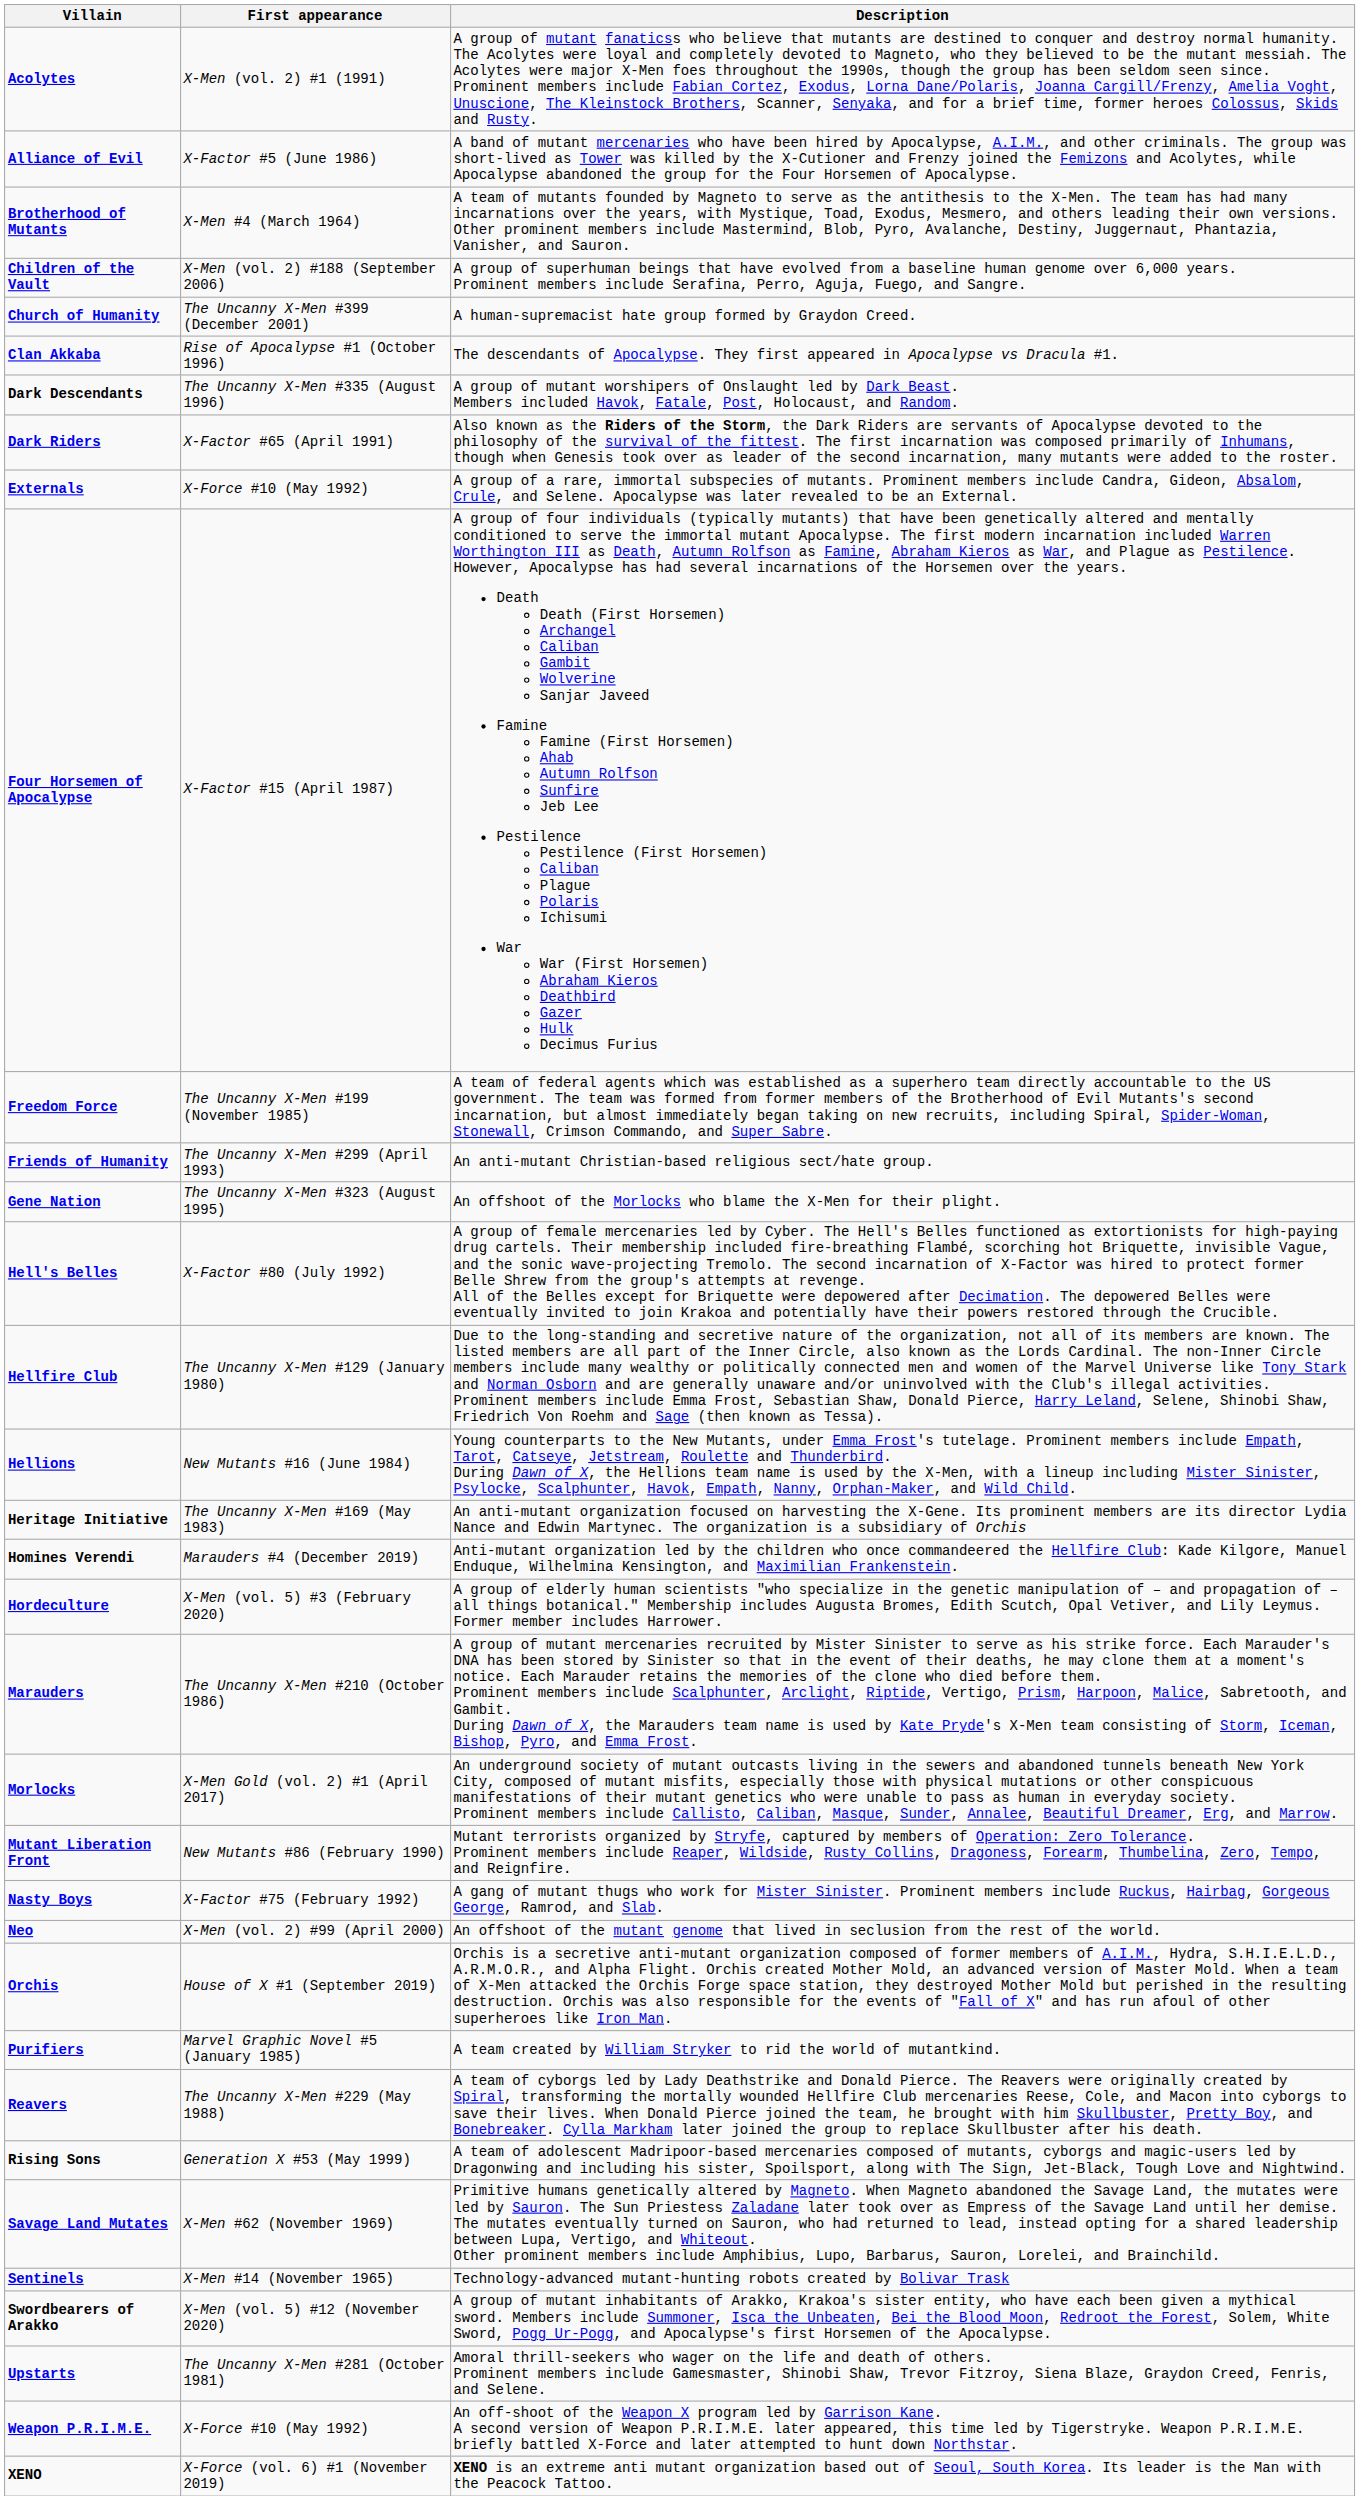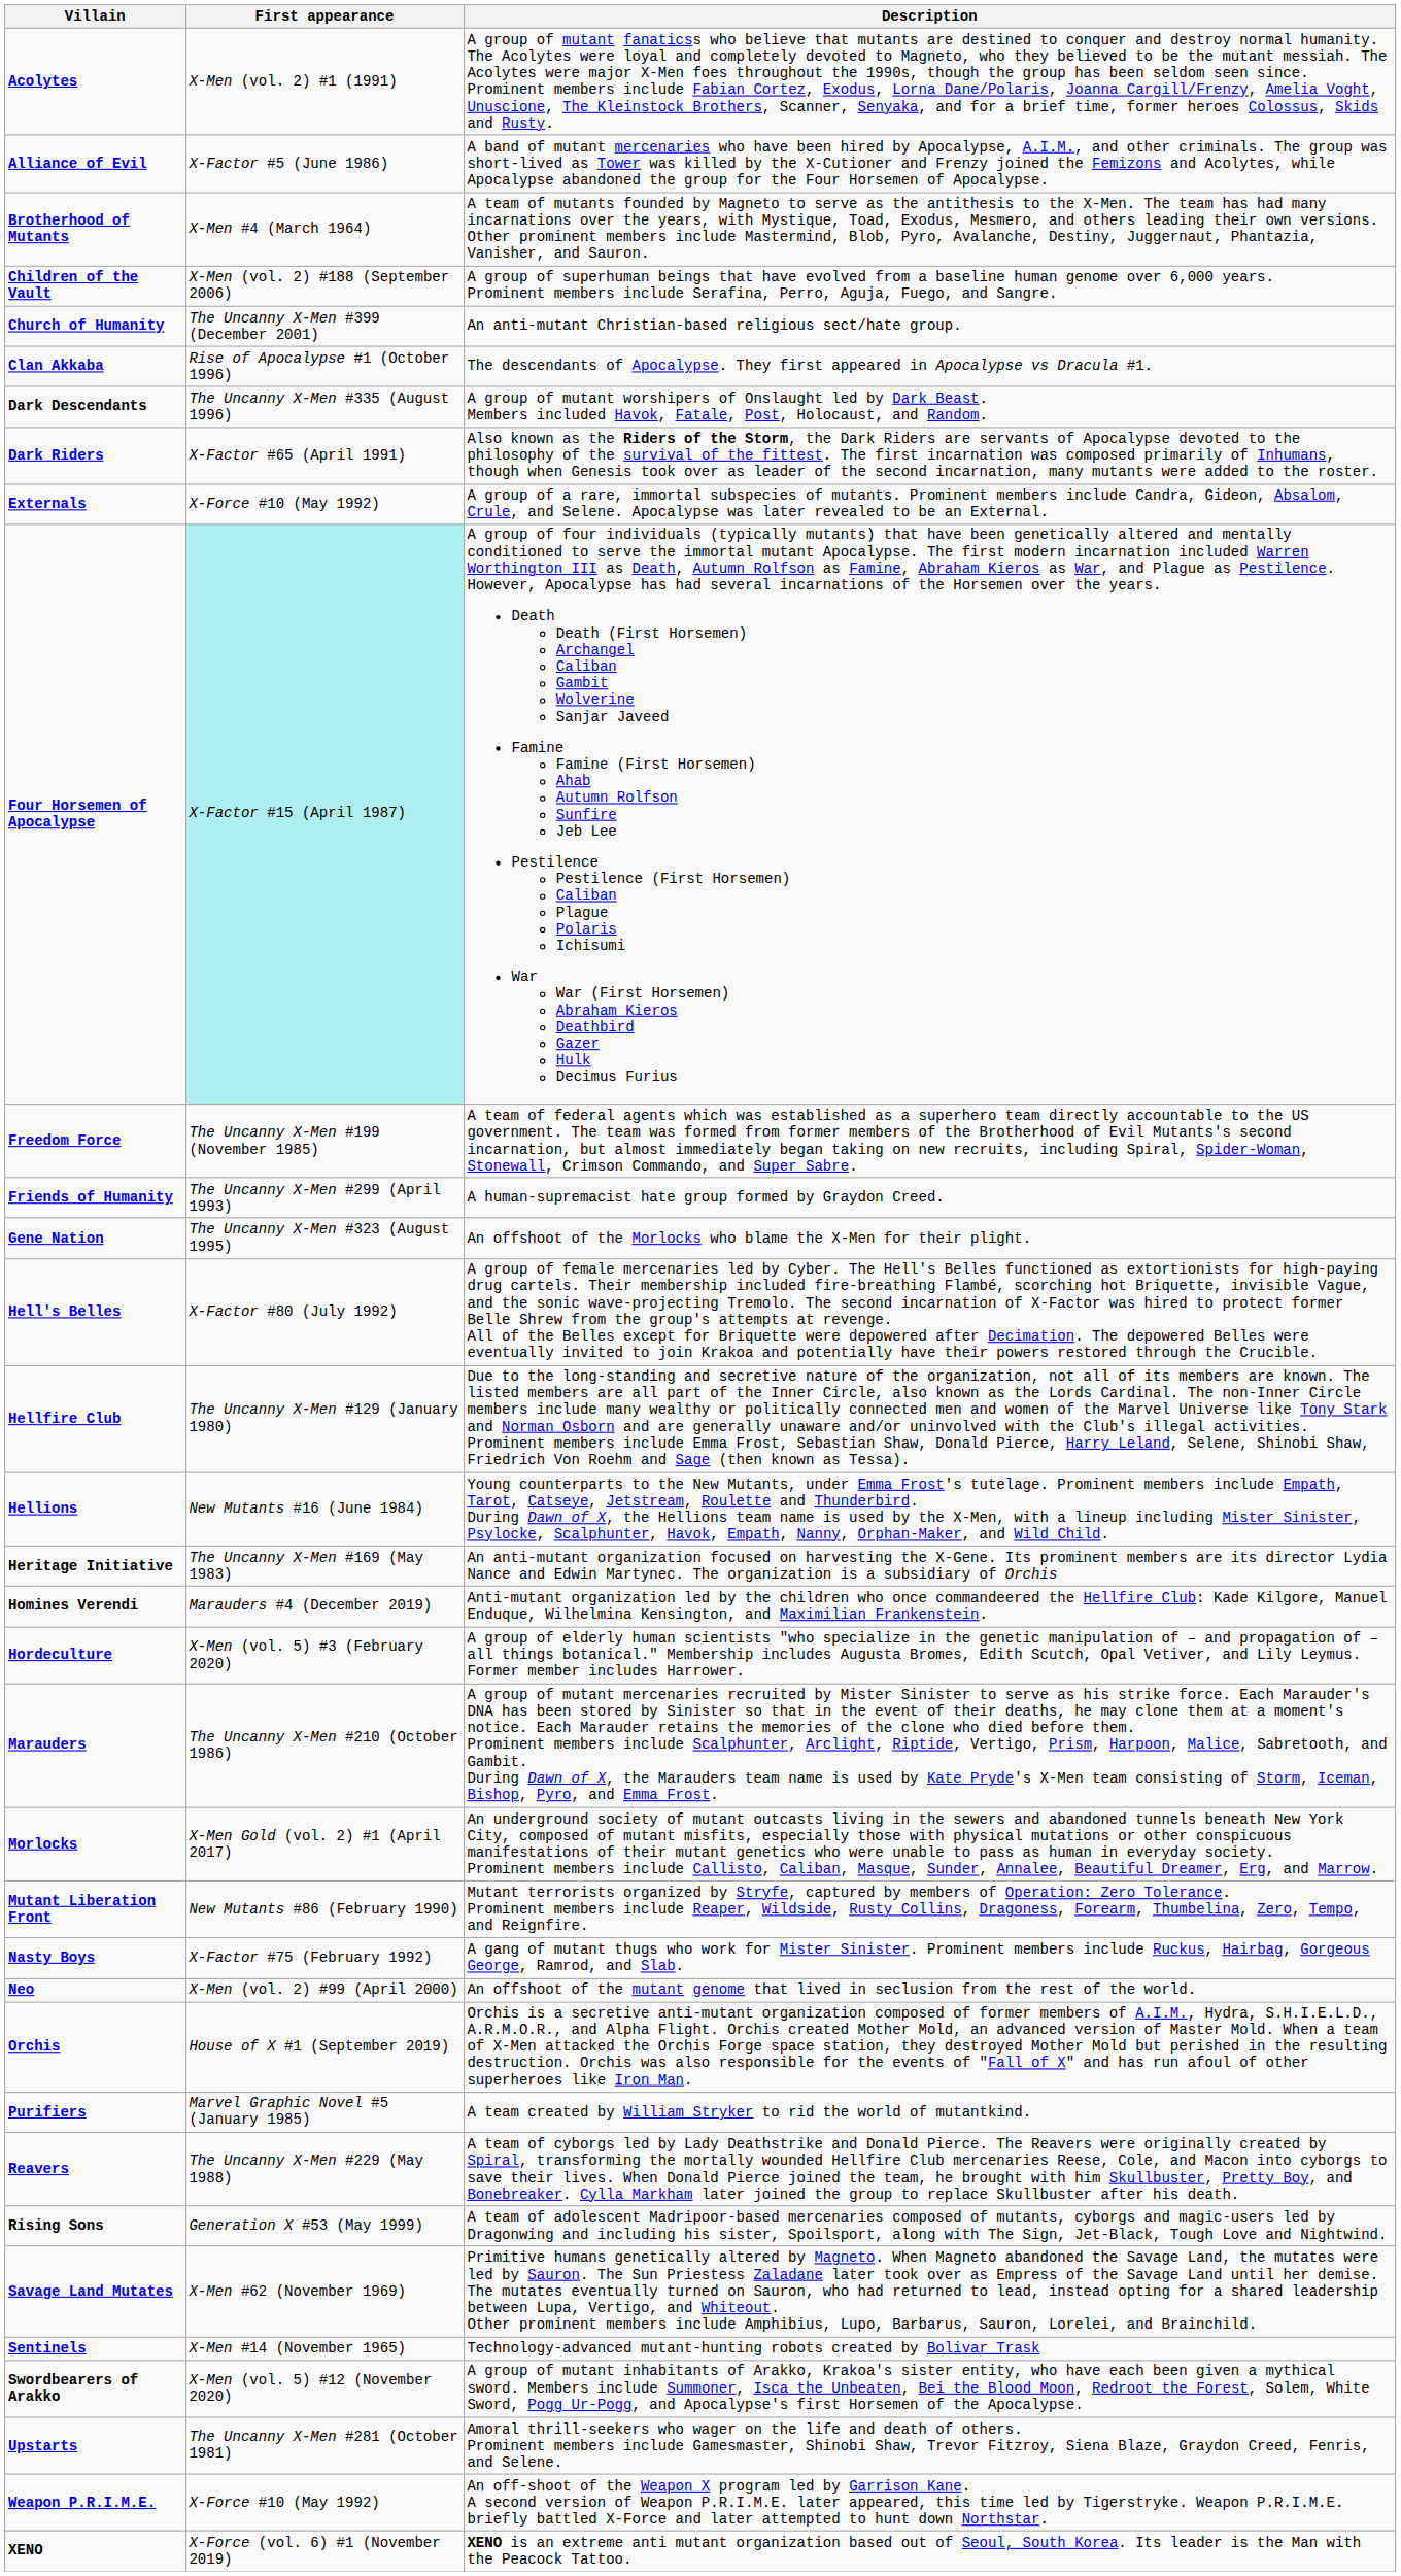Church of Humanity | Description: A human-supremacist hate group formed by Graydon Creed. -> An anti-mutant Christian-based religious sect/hate group.
Four Horsemen of Apocalypse | First appearance: no background -> paleturquoise background
Friends of Humanity | Description: An anti-mutant Christian-based religious sect/hate group. -> A human-supremacist hate group formed by Graydon Creed.
